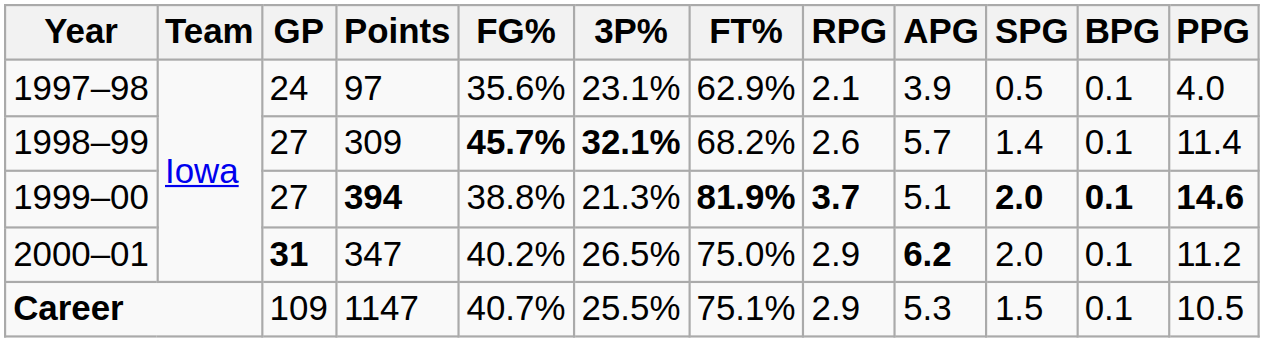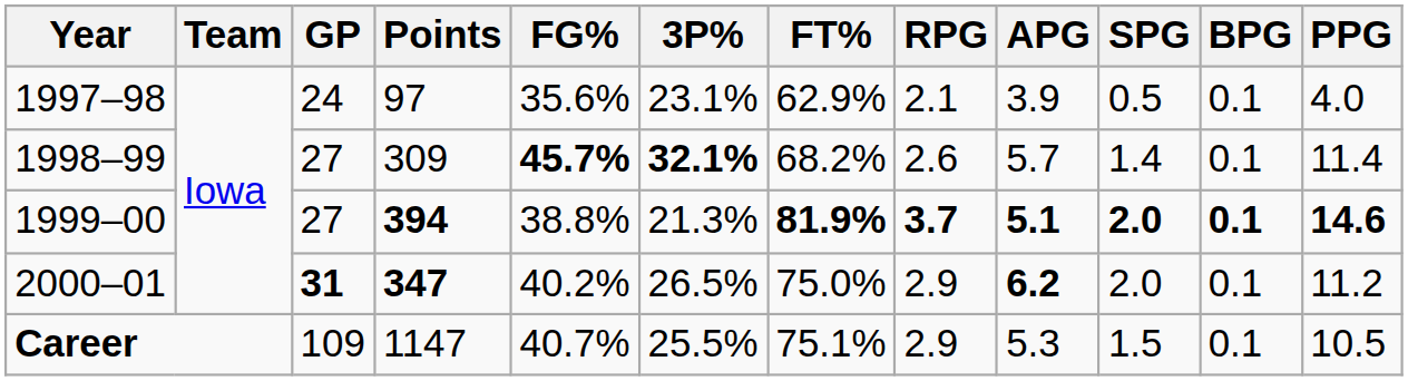1999–00 | APG: normal -> bold
2000–01 | Points: normal -> bold
